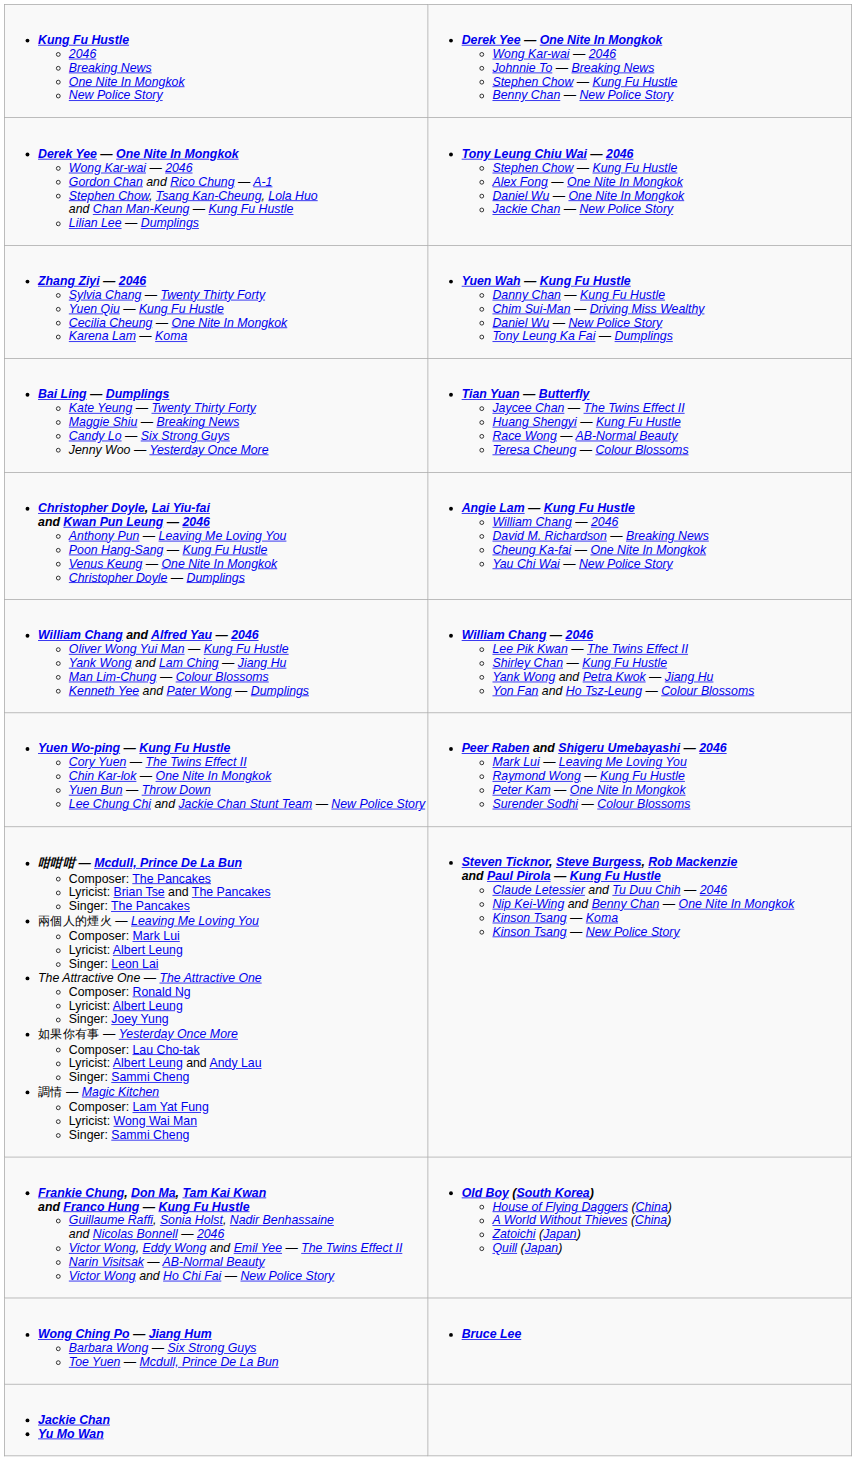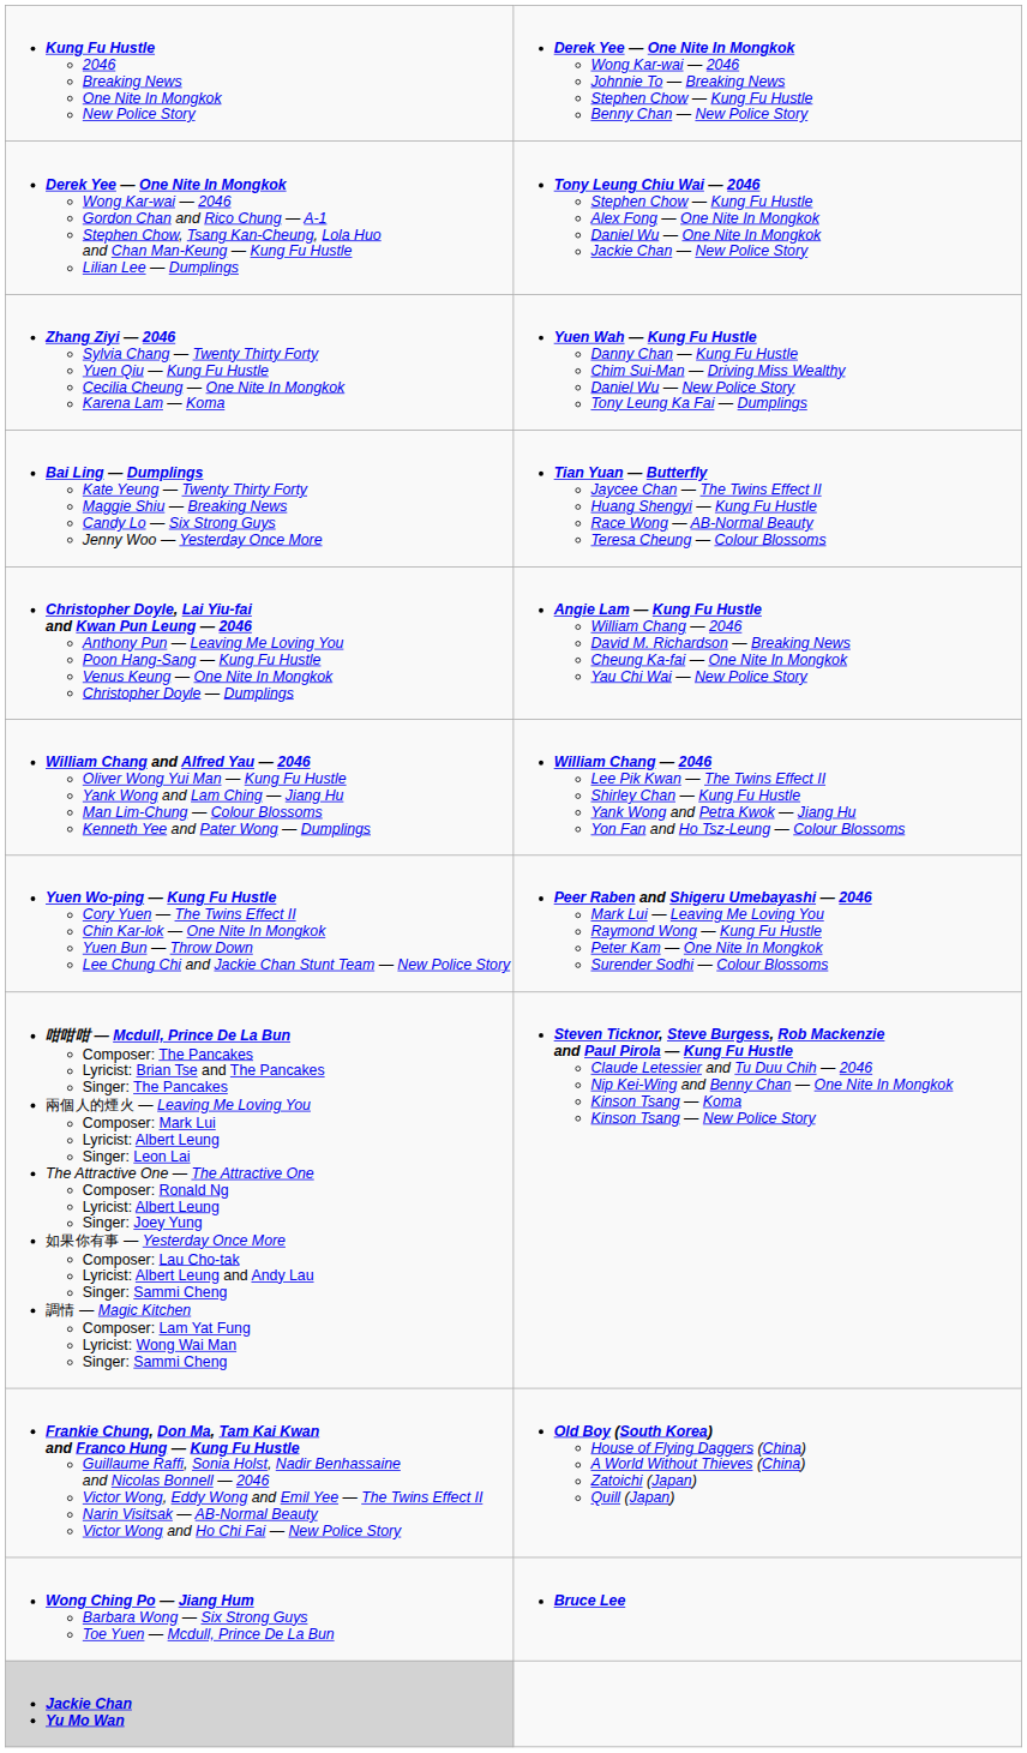Jackie Chan Yu Mo Wan | column 1: no background -> lightgrey background
